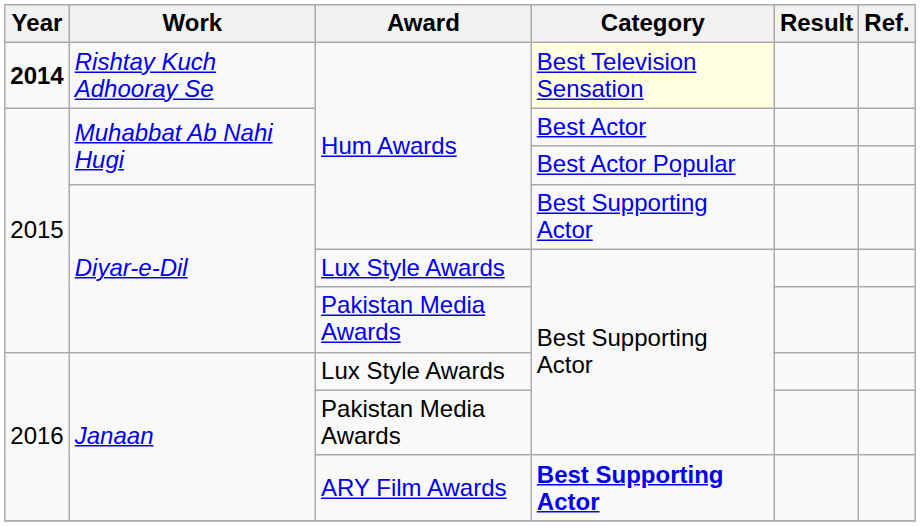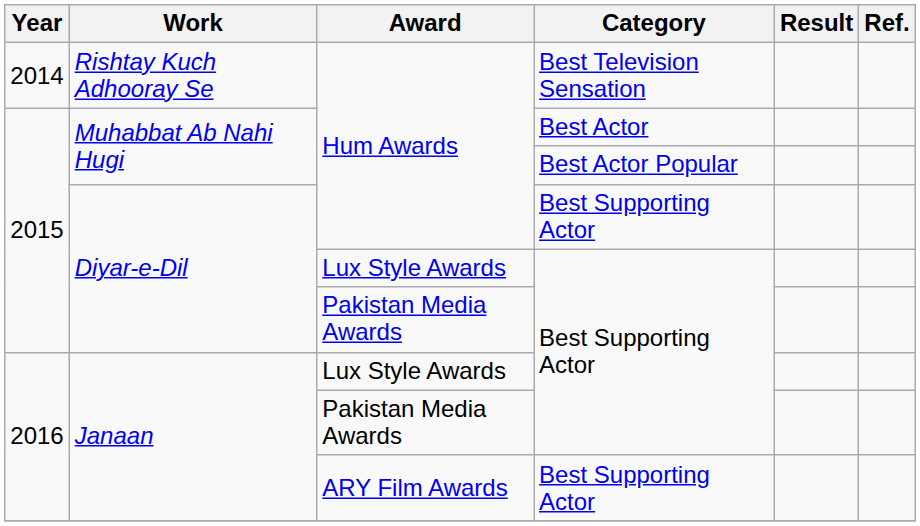Rishtay Kuch Adhooray Se | Year: bold -> normal
Rishtay Kuch Adhooray Se | Category: lightyellow background -> no background
Janaan / ARY Film Awards | Category: bold -> normal
